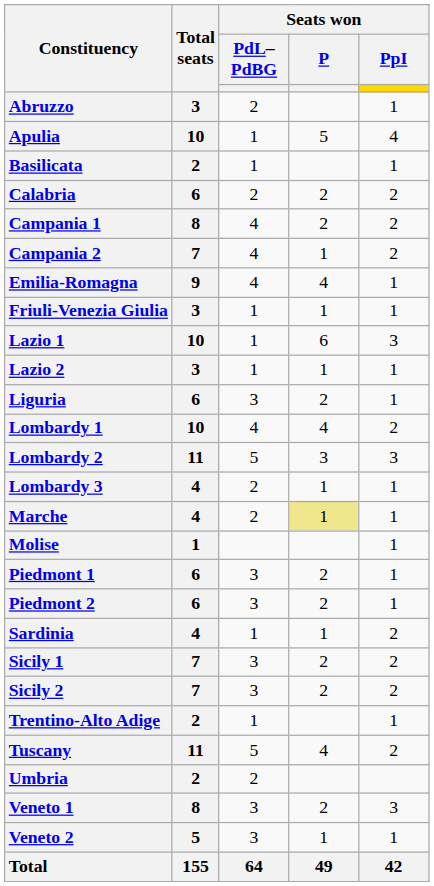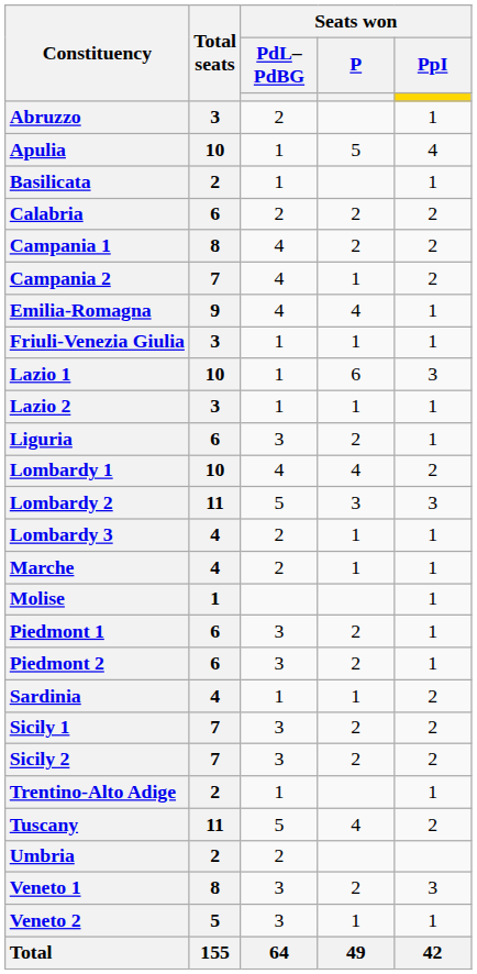Marche | Seats won / P: khaki background -> no background
